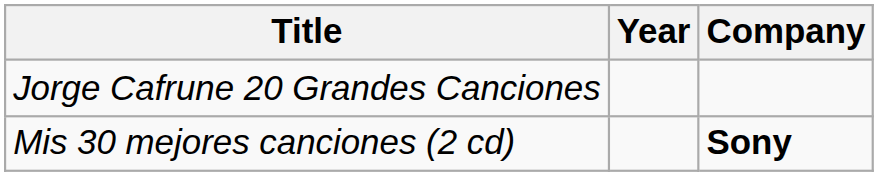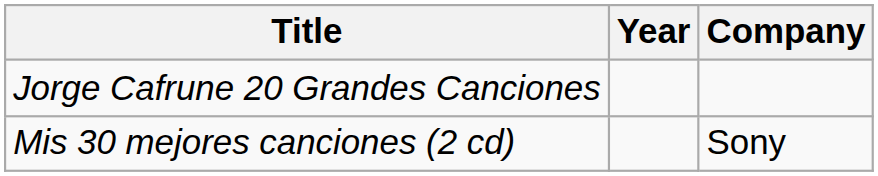Mis 30 mejores canciones (2 cd) | Company: bold -> normal
